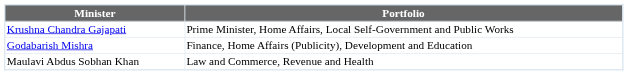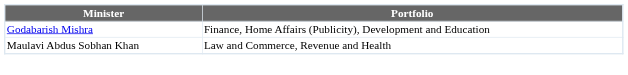- row: Krushna Chandra Gajapati | Prime Minister, Home Affairs, Local Self-Government and Public Works
